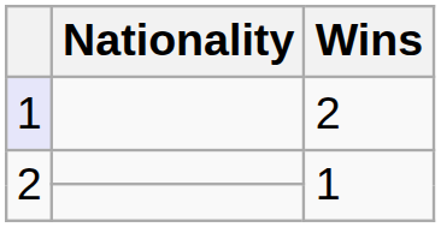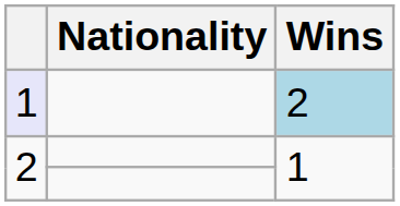row 2 | Wins: no background -> lightblue background
